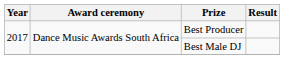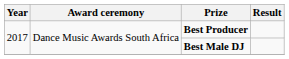Best Producer | Prize: normal -> bold
Best Male DJ | Prize: normal -> bold
